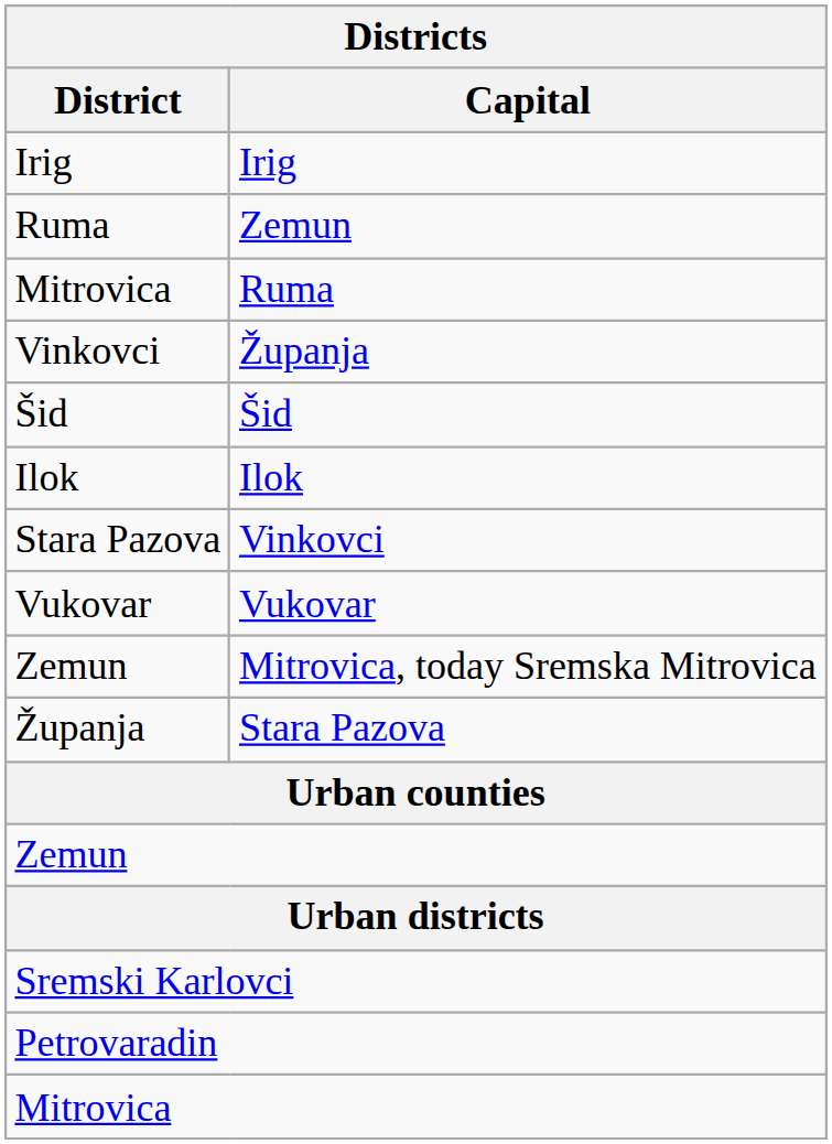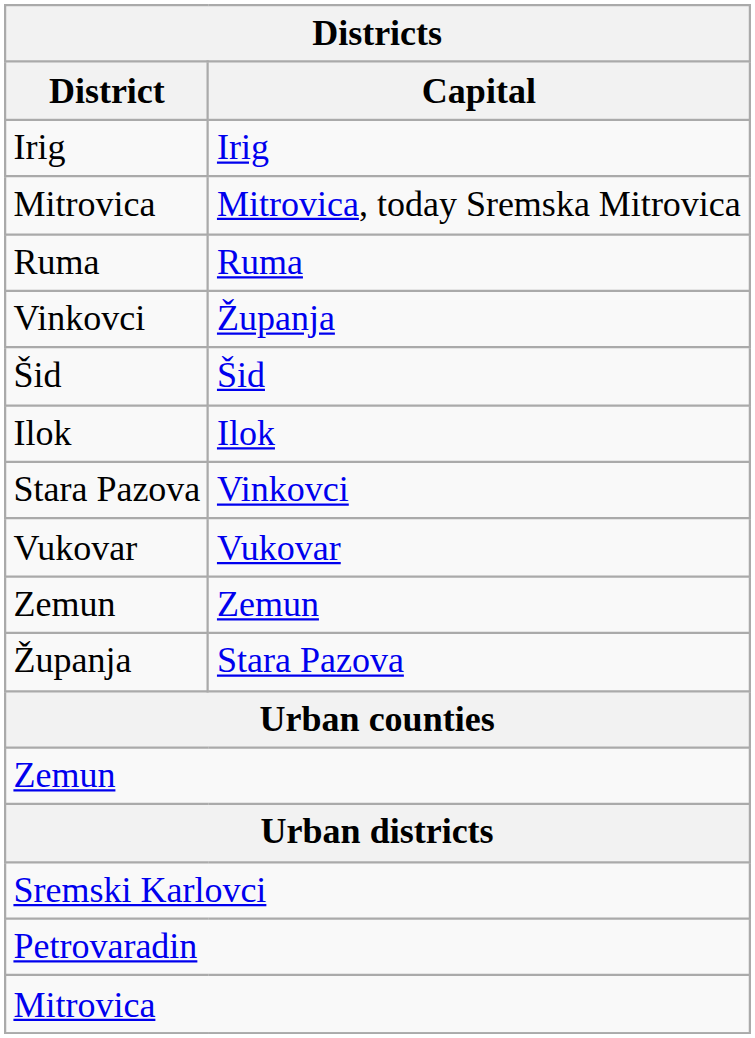row 4 | District: Ruma -> Mitrovica
row 4 | Capital: Zemun -> Mitrovica, today Sremska Mitrovica
row 5 | District: Mitrovica -> Ruma
row 11 | Capital: Mitrovica, today Sremska Mitrovica -> Zemun
